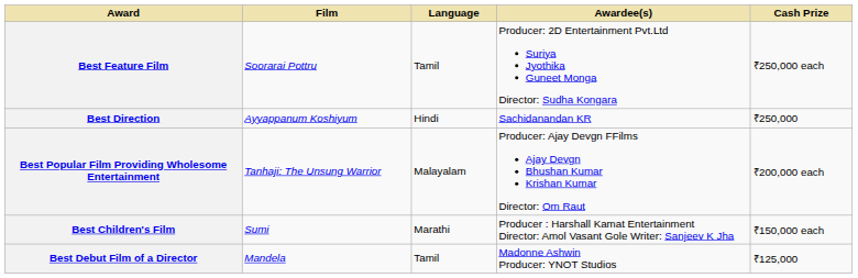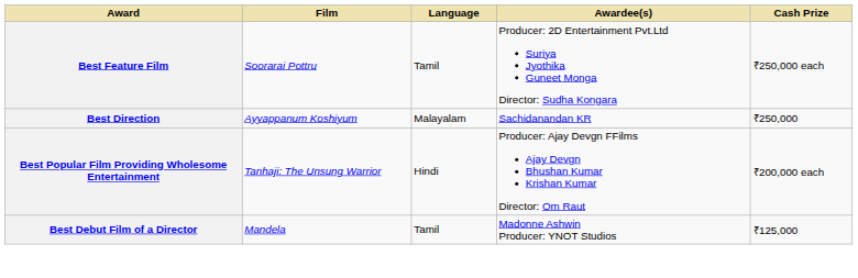Best Direction | Language: Hindi -> Malayalam
Best Popular Film Providing Wholesome Entertainment | Language: Malayalam -> Hindi
- row: Best Children's Film | Sumi | Marathi | Producer : Harshall Kamat Entertainment Director: Amol Vasant Gole Writer: Sanjeev K Jha | ₹150,000 each
